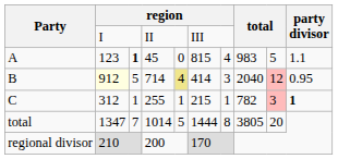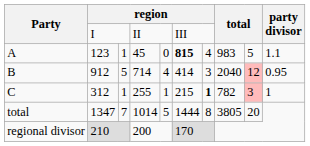A | column 3: bold -> normal
A | column 6: normal -> bold
B | column 2: lightyellow background -> no background
B | column 5: khaki background -> no background
C | column 7: normal -> bold
C | party divisor: bold -> normal
